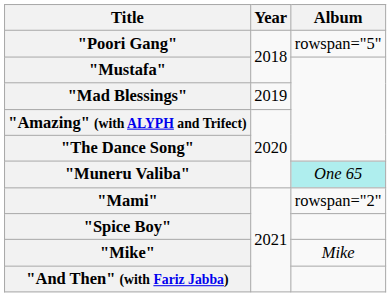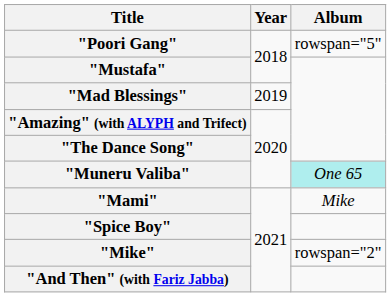"Mami" | Album: rowspan="2" -> Mike
"Mike" | Album: Mike -> rowspan="2"
